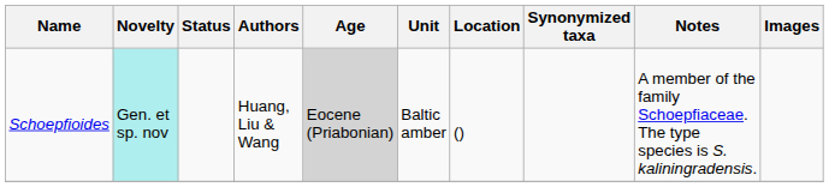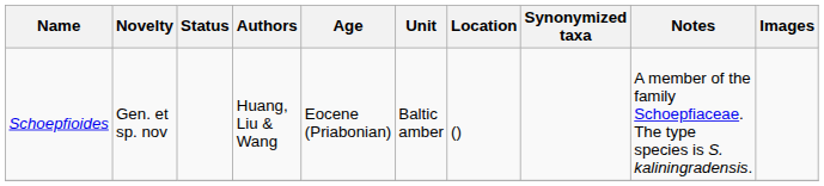Schoepfioides | Novelty: paleturquoise background -> no background
Schoepfioides | Age: lightgrey background -> no background
